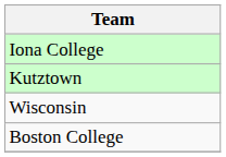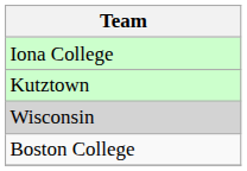row 4 | column 1: no background -> lightgrey background
